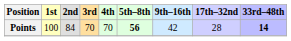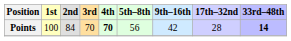Points | 4th: normal -> bold
Points | 5th–8th: bold -> normal
